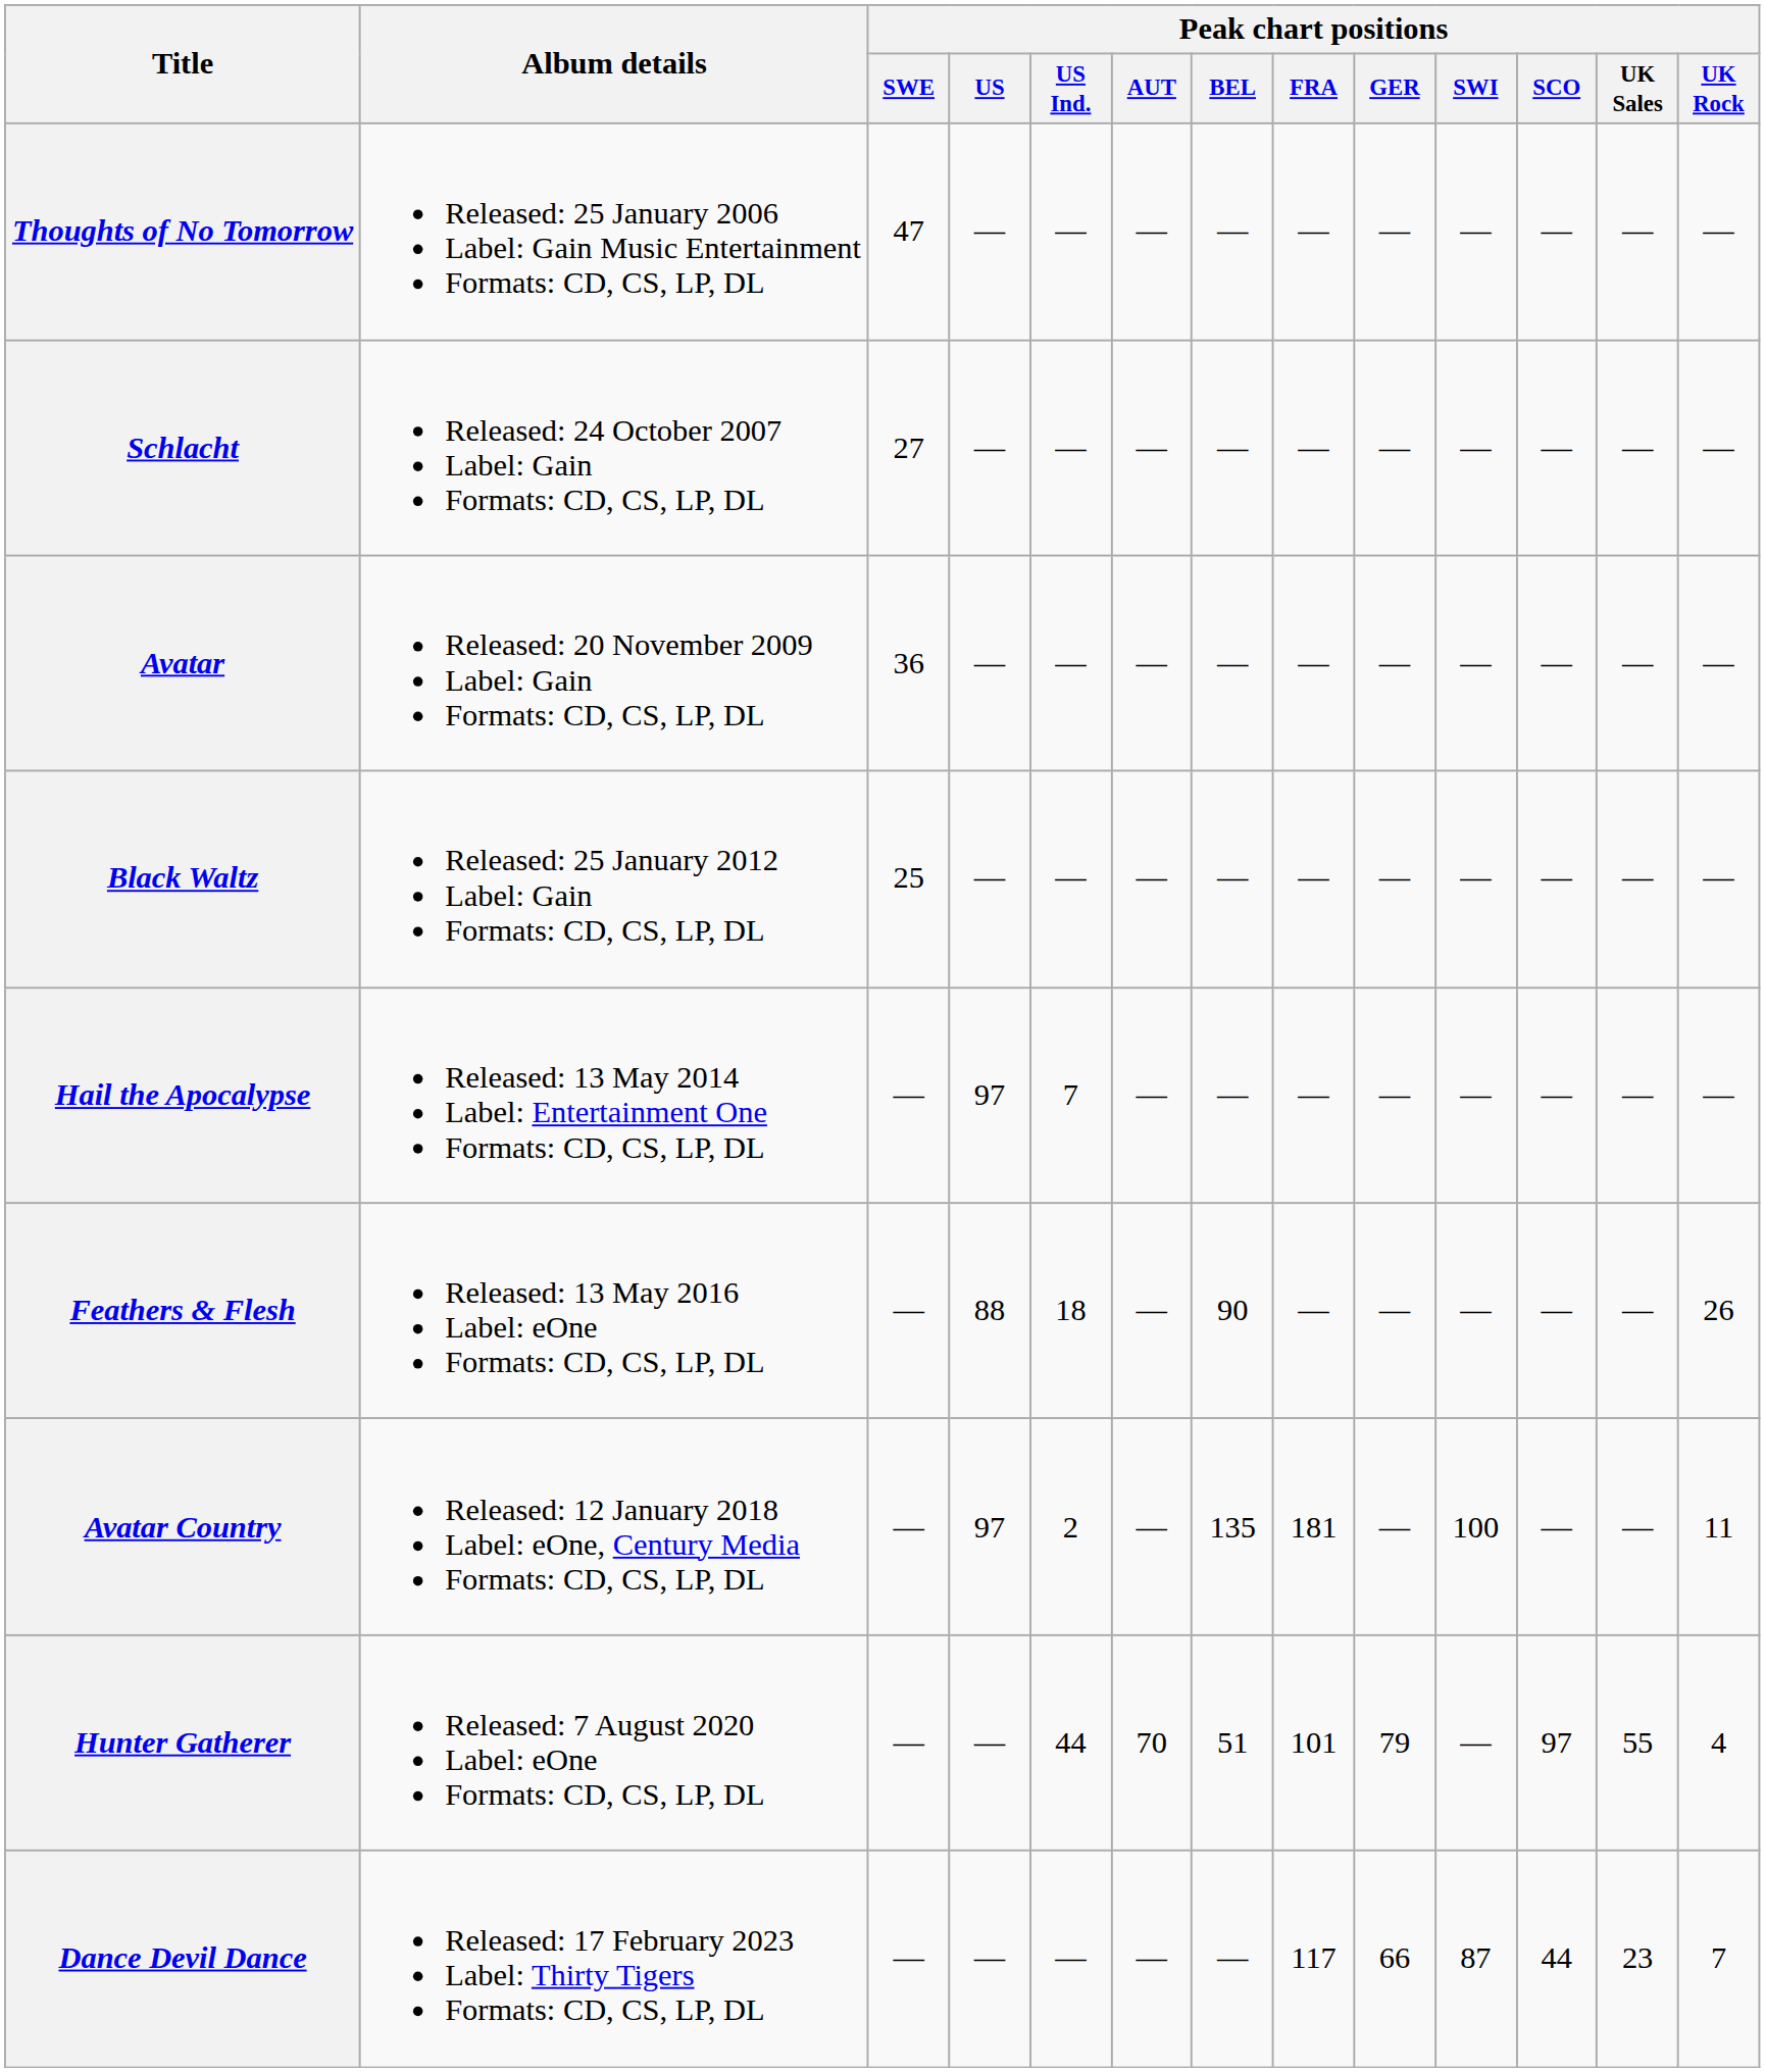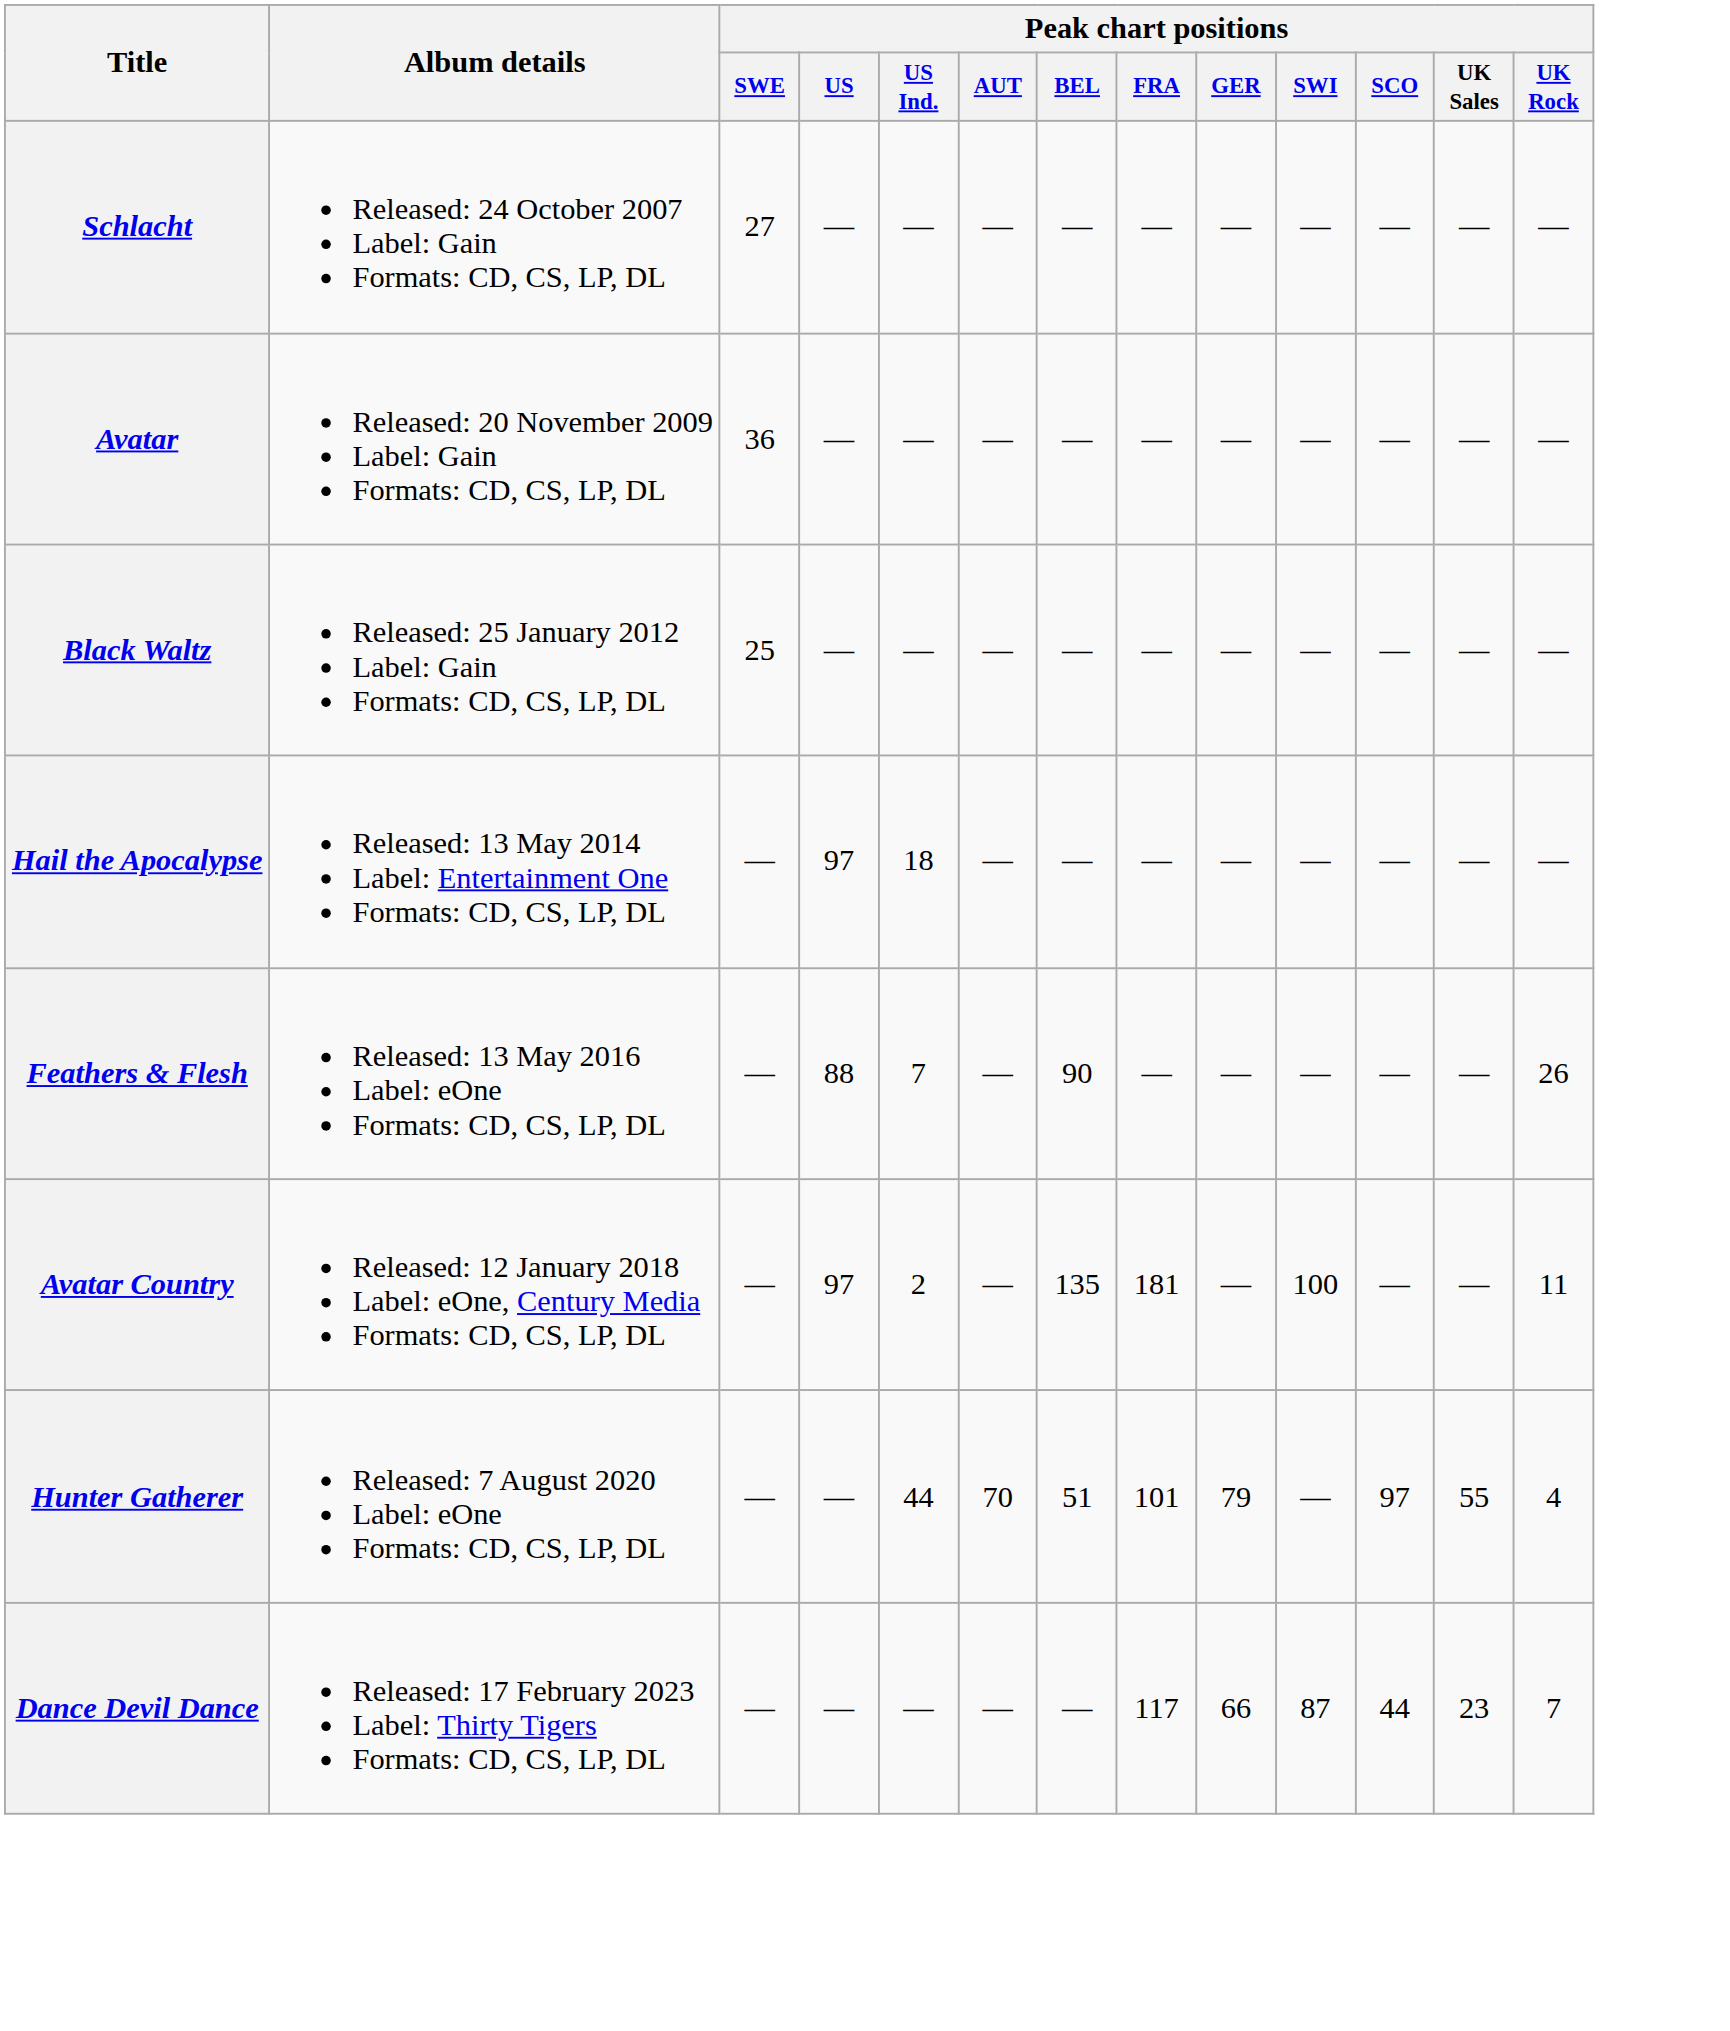- row: Thoughts of No Tomorrow | Released: 25 January 2006 Label: Gain Music Entertainment Formats: CD, CS, LP, DL | 47 | — | — | — | — | — | — | — | — | — | —
Hail the Apocalypse | Peak chart positions / US Ind.: 7 -> 18
Feathers & Flesh | Peak chart positions / US Ind.: 18 -> 7
